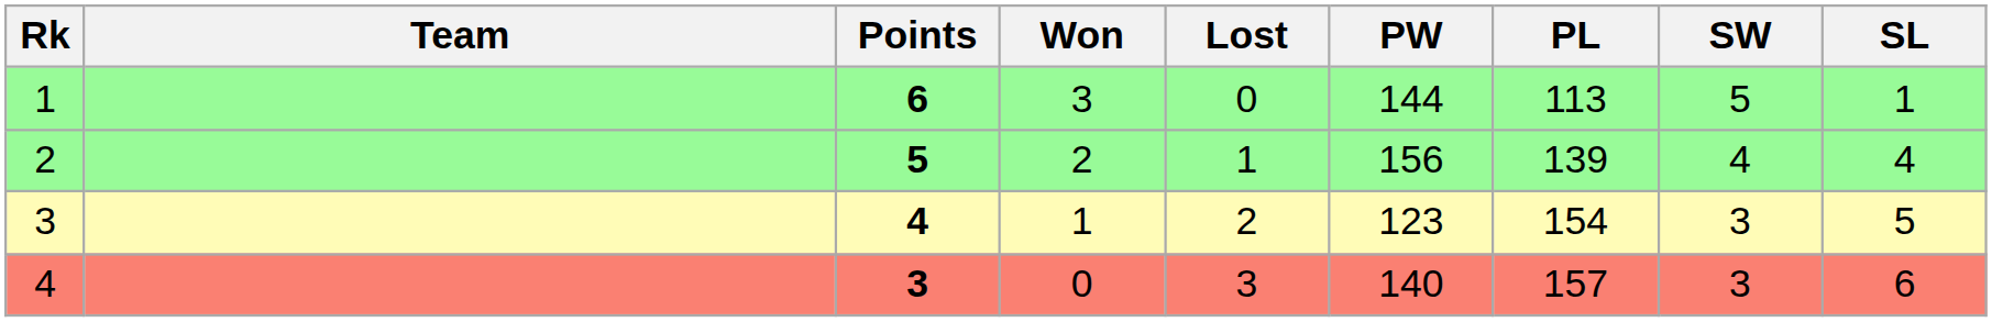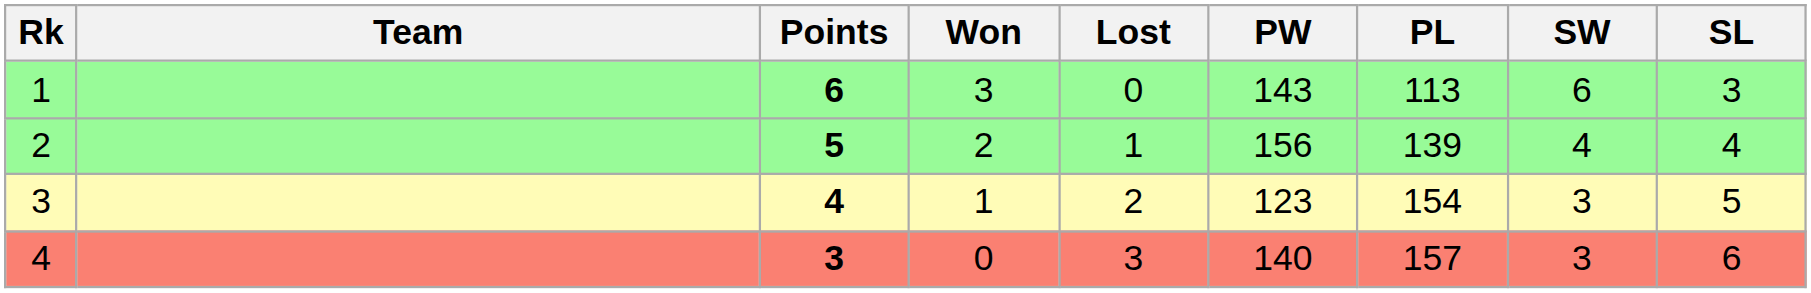row 2 | PW: 144 -> 143
row 2 | SW: 5 -> 6
row 2 | SL: 1 -> 3
